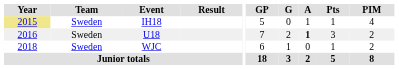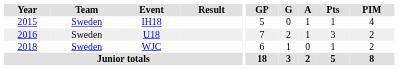IH18 | Year: khaki background -> no background
U18 | A: bold -> normal
